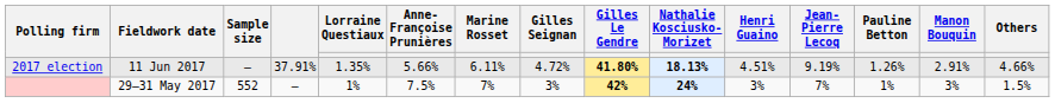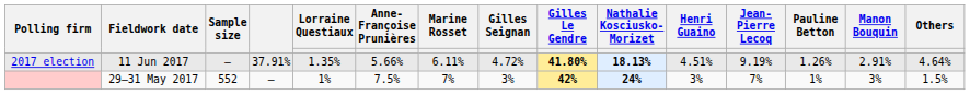2017 election | Others: 4.66% -> 4.64%
